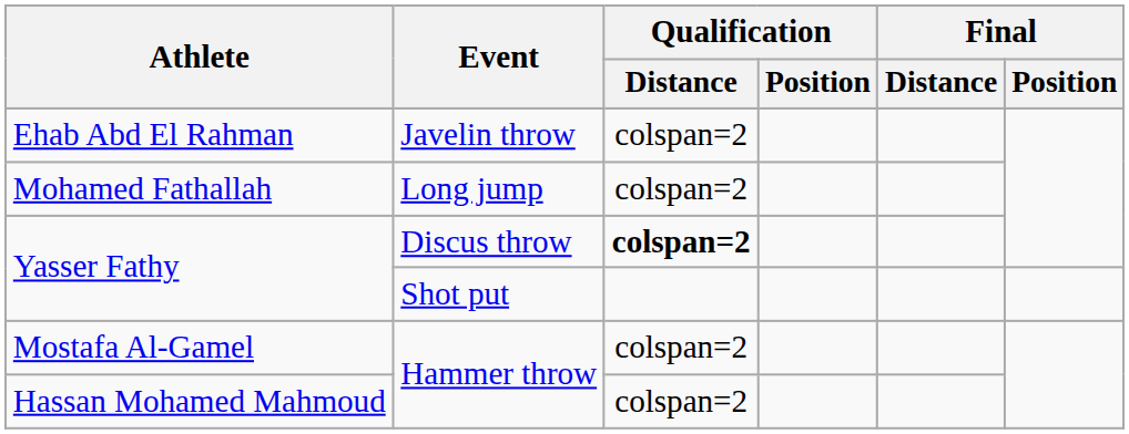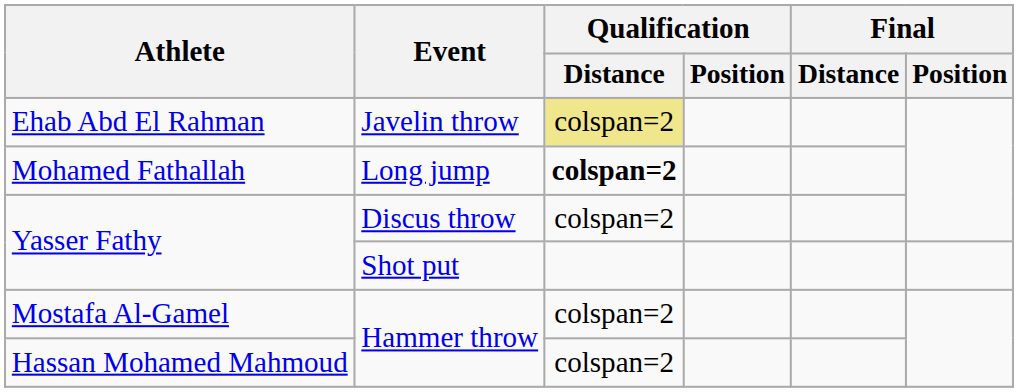Ehab Abd El Rahman | Qualification / Distance: no background -> khaki background
Mohamed Fathallah | Qualification / Distance: normal -> bold
Yasser Fathy / Discus throw | Qualification / Distance: bold -> normal
